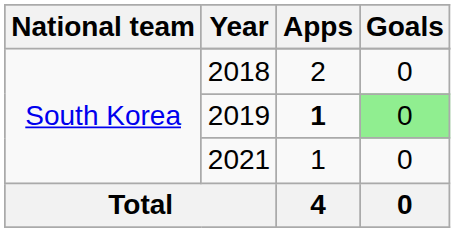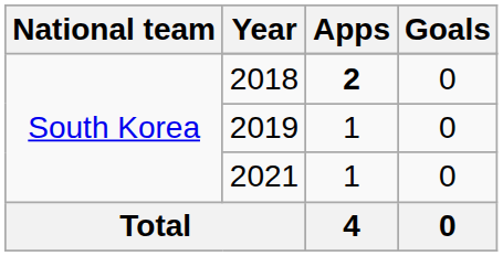2018 | Apps: normal -> bold
2019 | Apps: bold -> normal
2019 | Goals: lightgreen background -> no background
